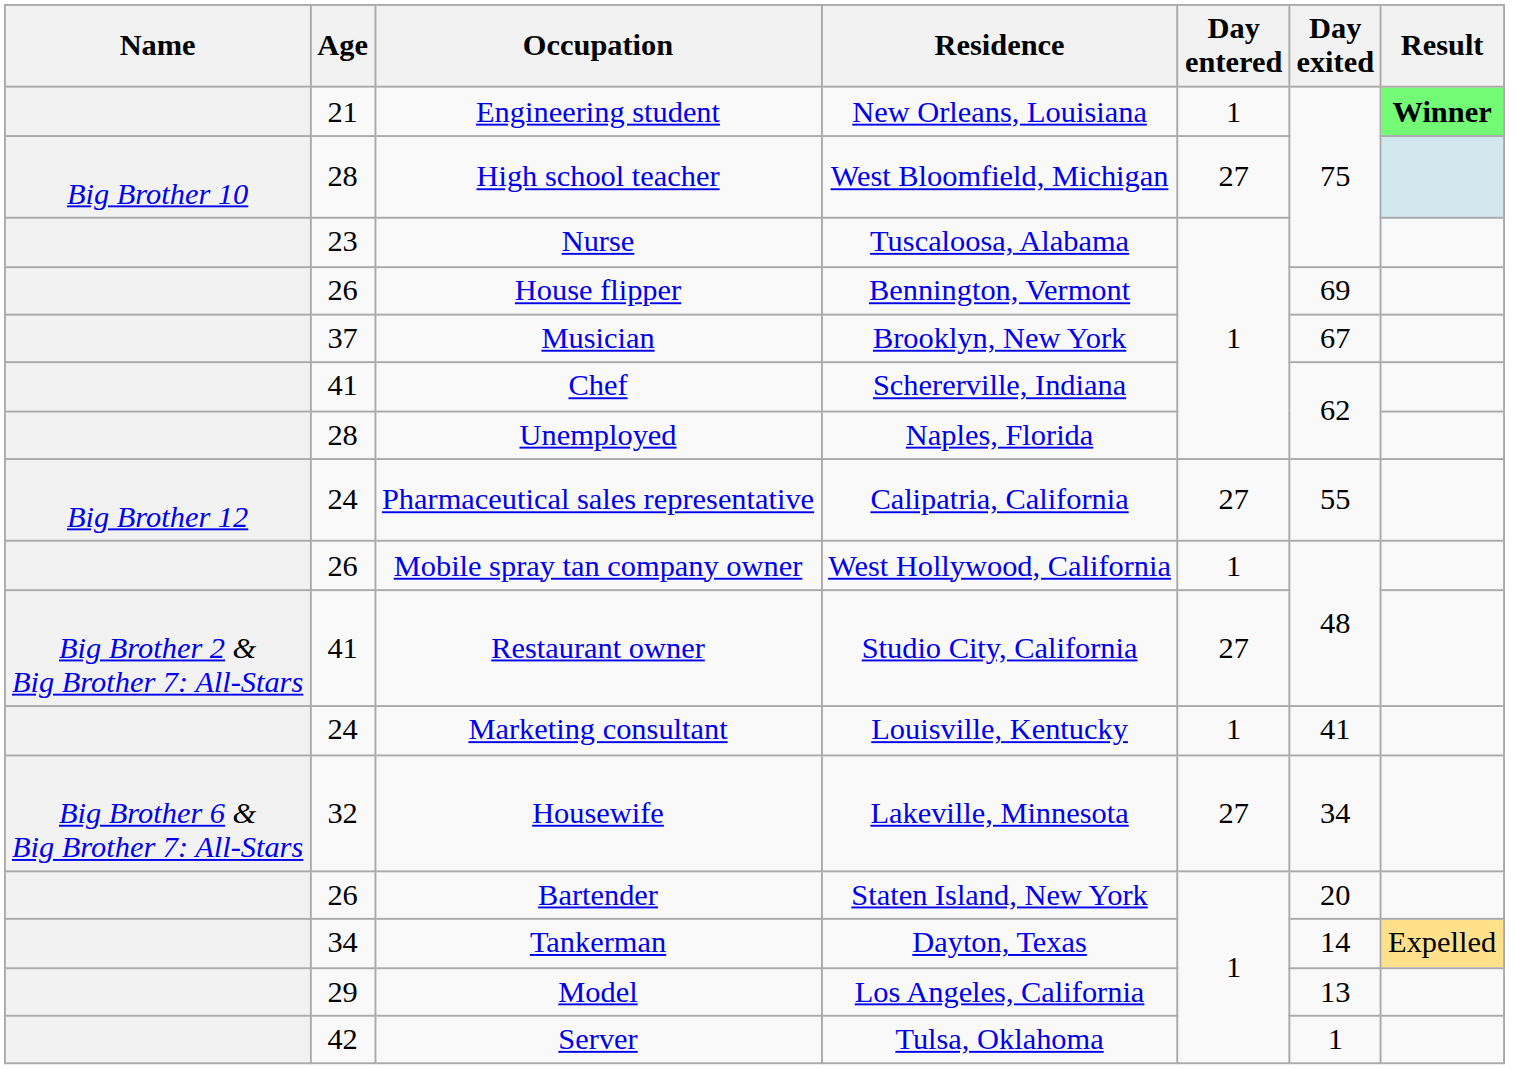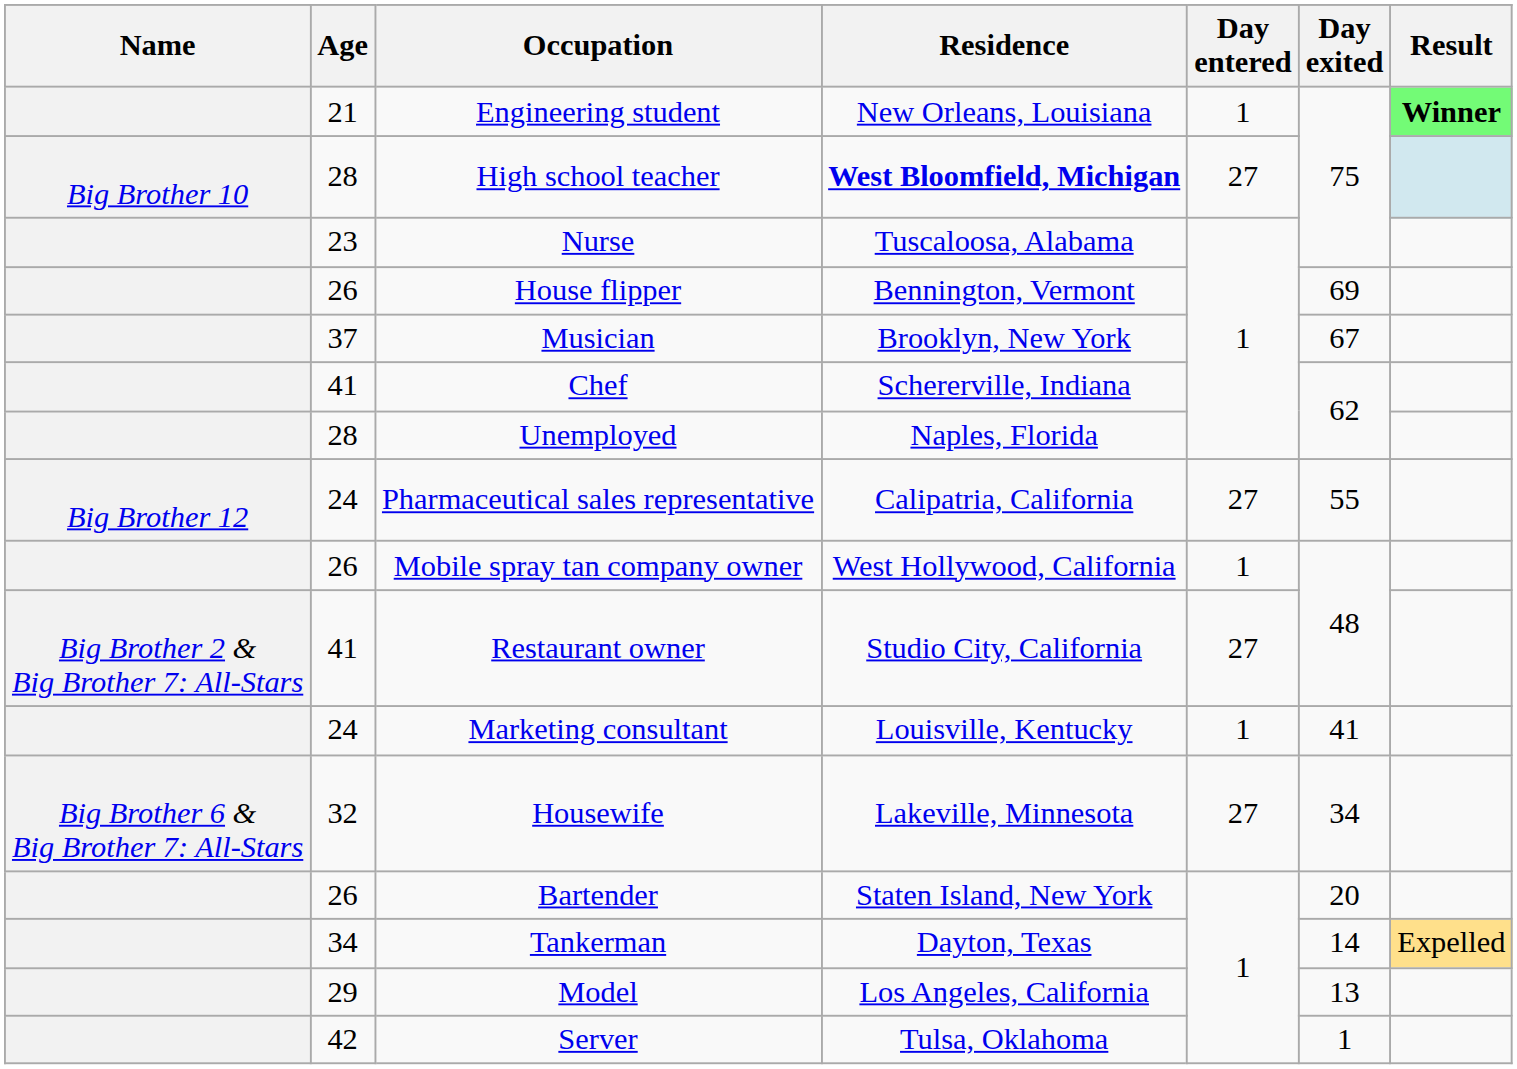High school teacher | Residence: normal -> bold
